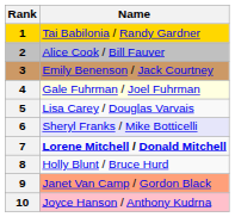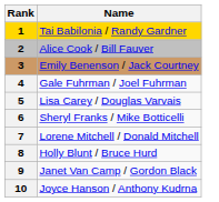Gale Fuhrman / Joel Fuhrman | Name: lightyellow background -> no background
Sheryl Franks / Mike Botticelli | Name: lavender background -> no background
Lorene Mitchell / Donald Mitchell | Name: bold -> normal
Janet Van Camp / Gordon Black | Name: lightsalmon background -> no background
Joyce Hanson / Anthony Kudrna | Name: pink background -> no background
